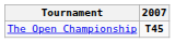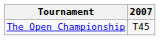The Open Championship | 2007: bold -> normal
